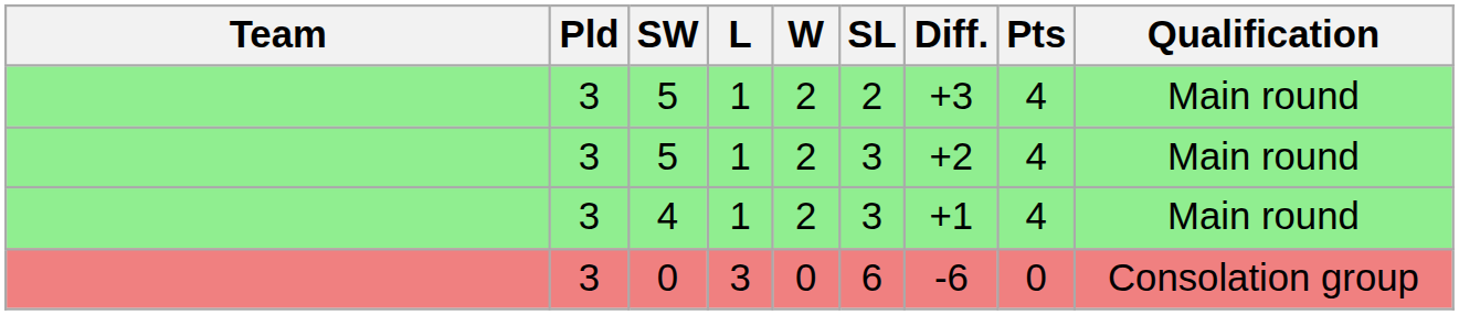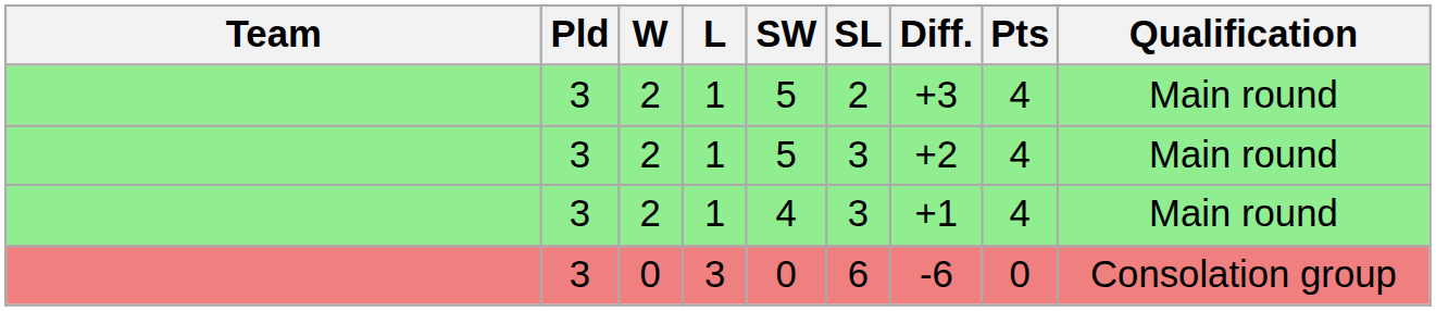columns swapped: W <-> SW
